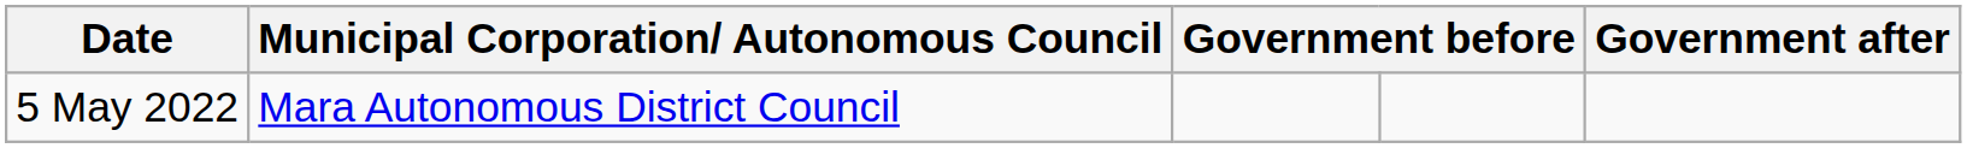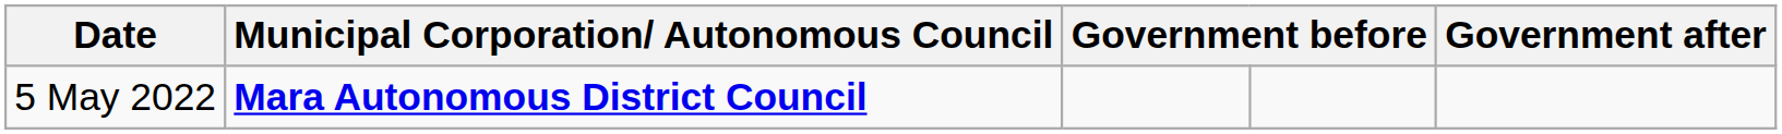5 May 2022 | Municipal Corporation/ Autonomous Council: normal -> bold
